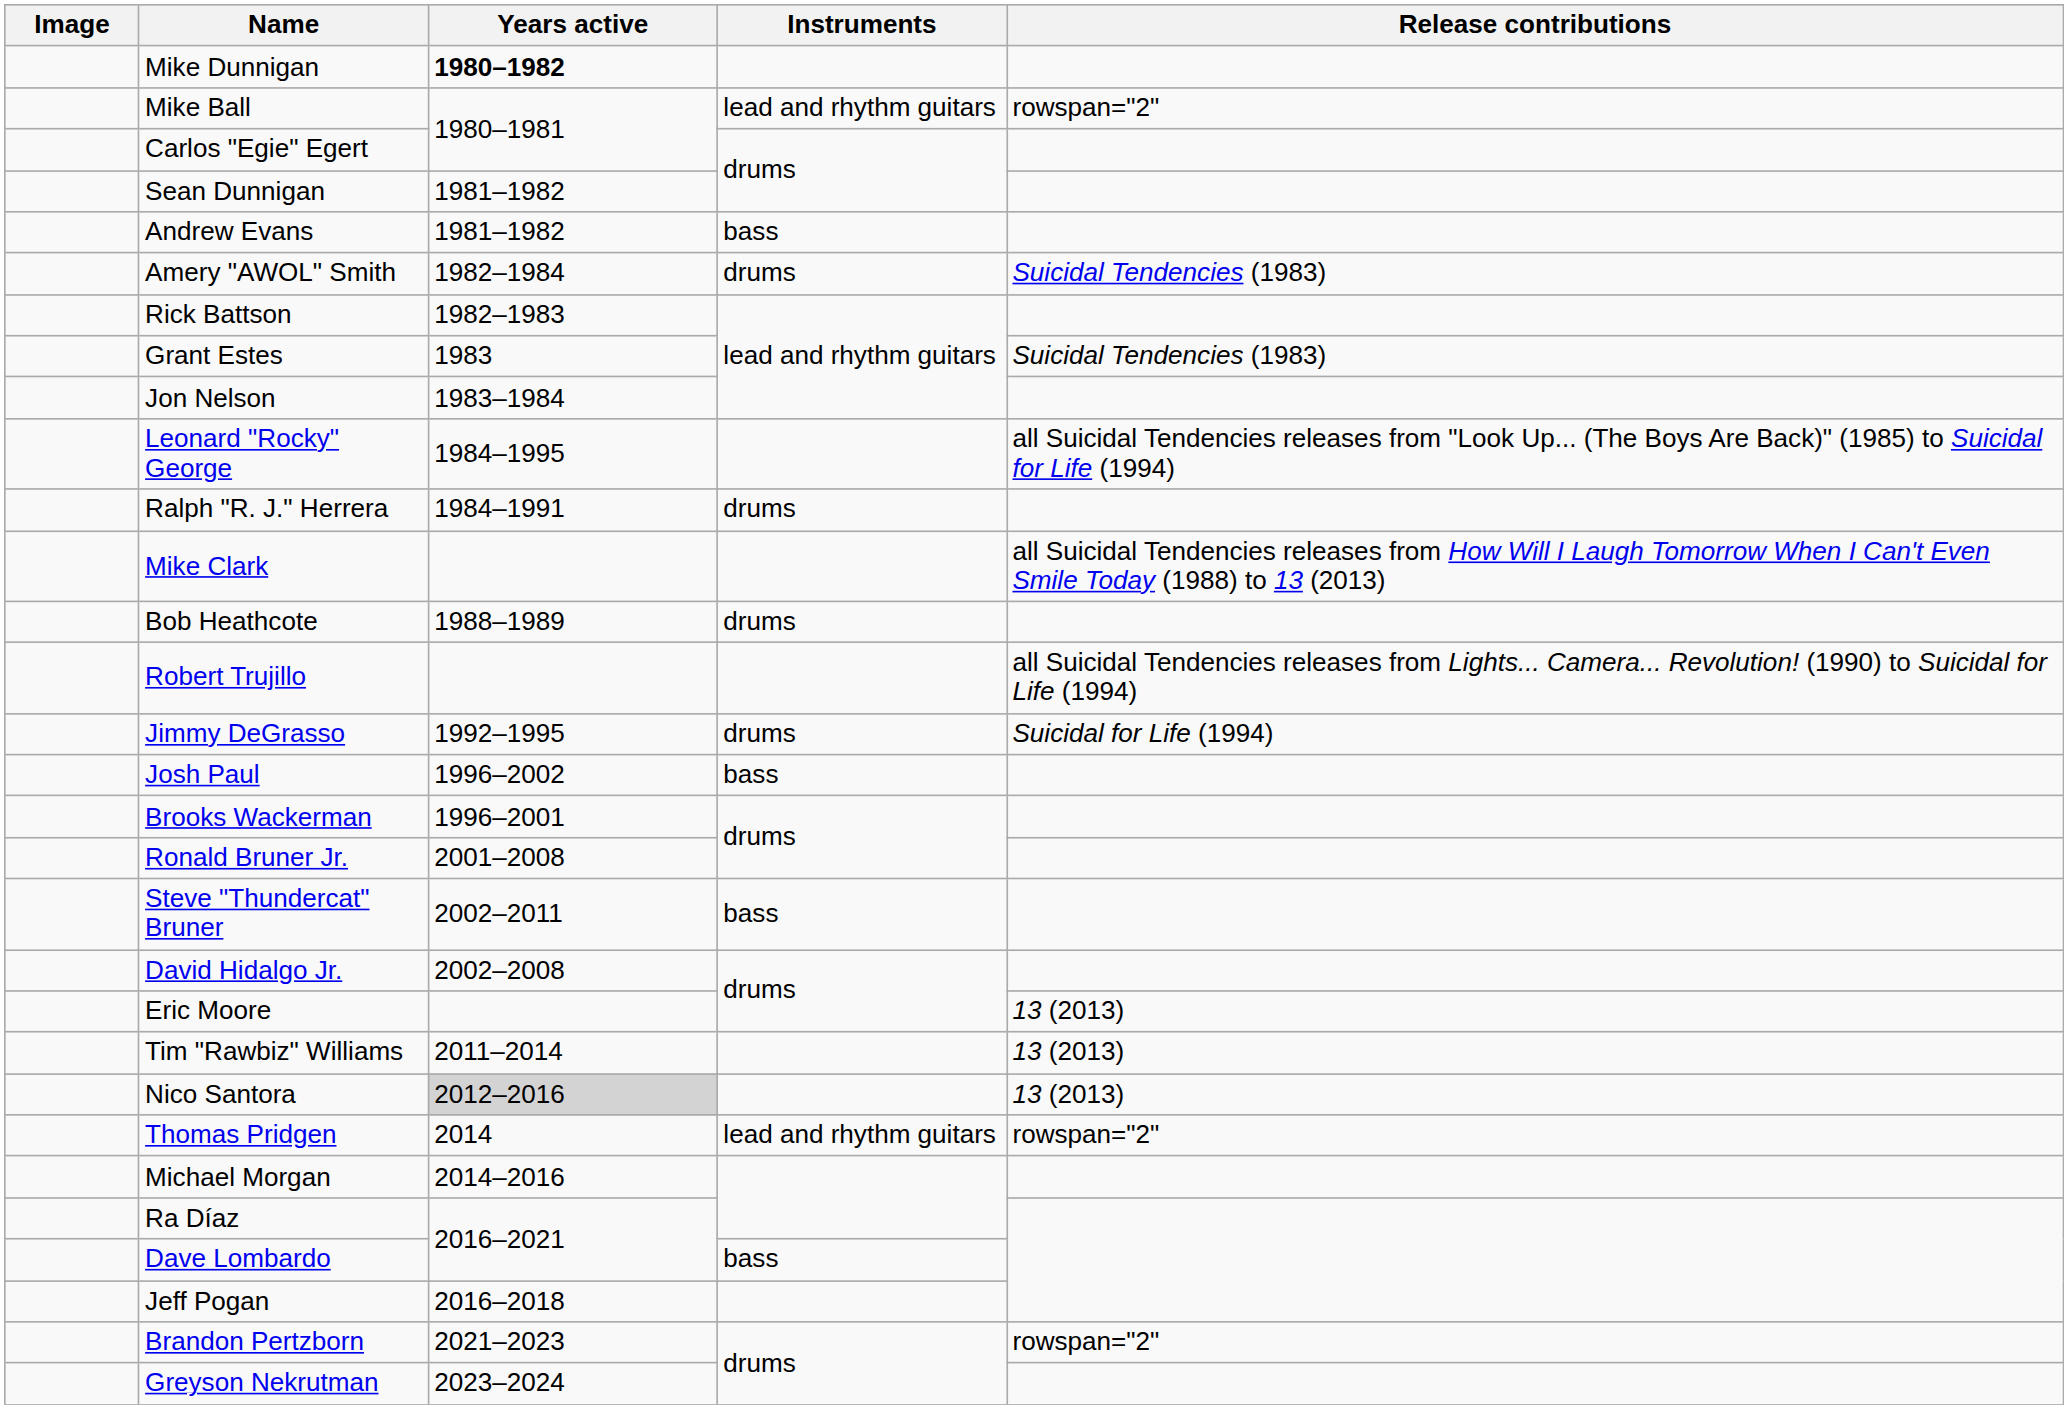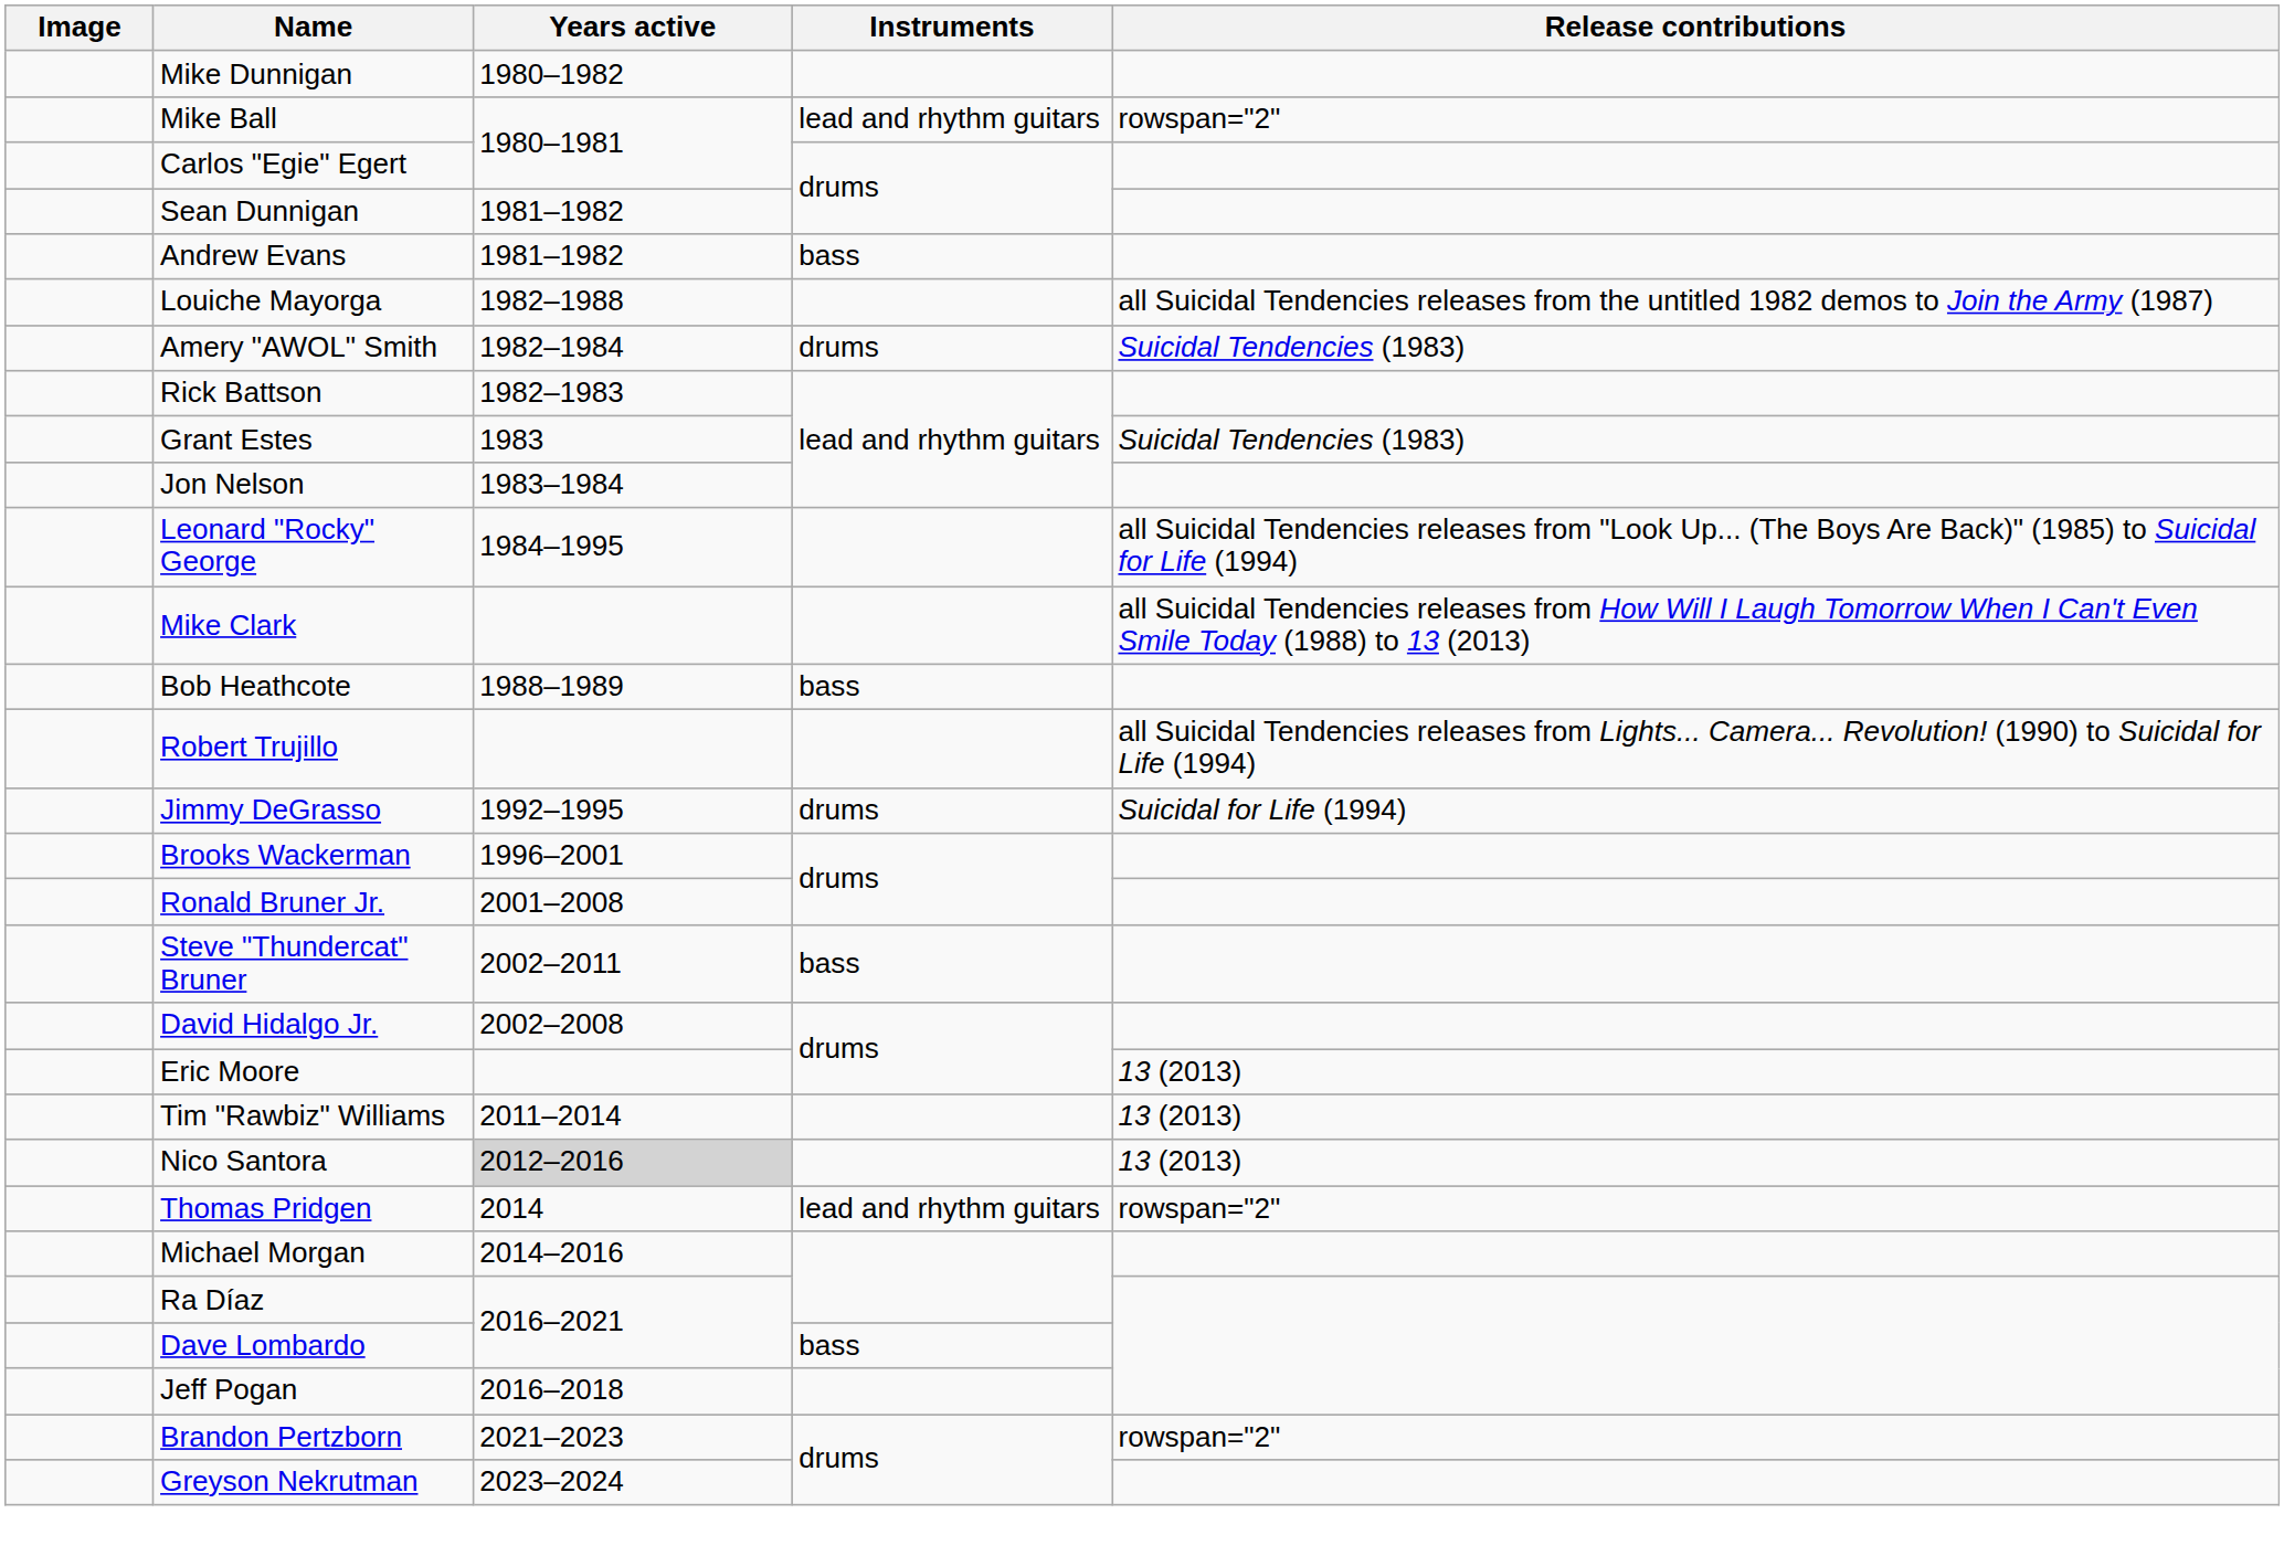Mike Dunnigan | Years active: bold -> normal
+ row: Louiche Mayorga | 1982–1988 | all Suicidal Tendencies releases from the untitled 1982 demos to Join the Army (1987)
- row: Ralph "R. J." Herrera | 1984–1991 | drums
Bob Heathcote | Instruments: drums -> bass
- row: Josh Paul | 1996–2002 | bass
